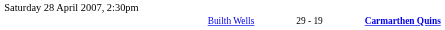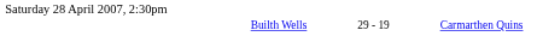Builth Wells | column 3: bold -> normal
